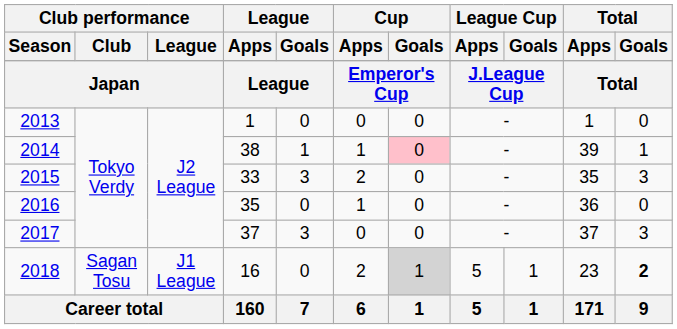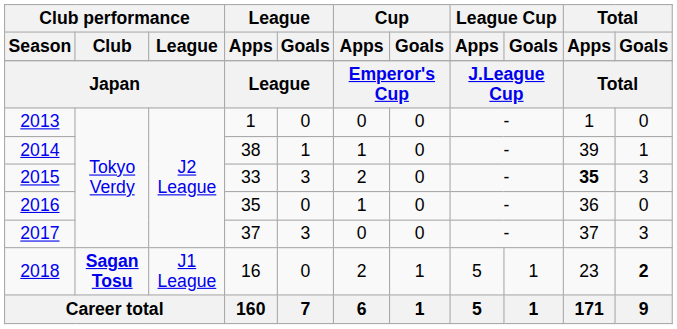2014 | Cup / Goals: pink background -> no background
2015 | Total / Apps: normal -> bold
2018 | Club performance / Club: normal -> bold
2018 | Cup / Goals: lightgrey background -> no background
